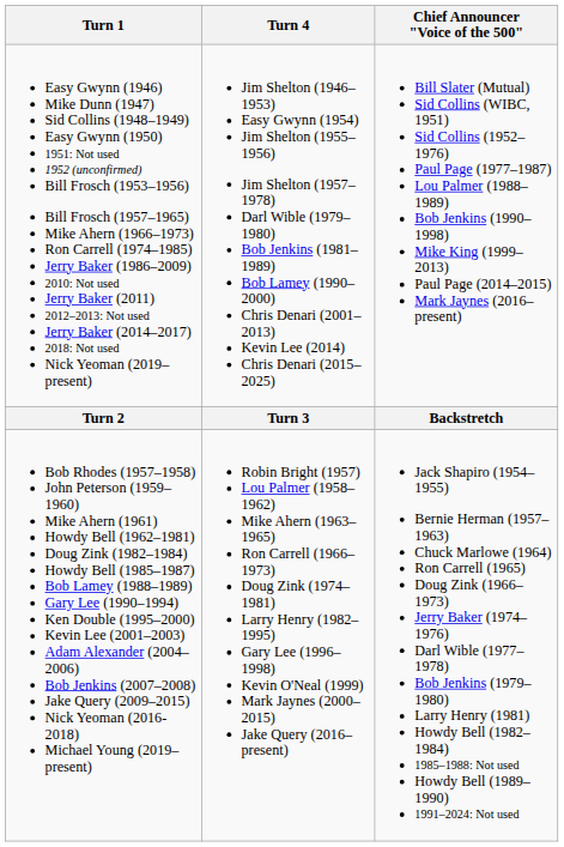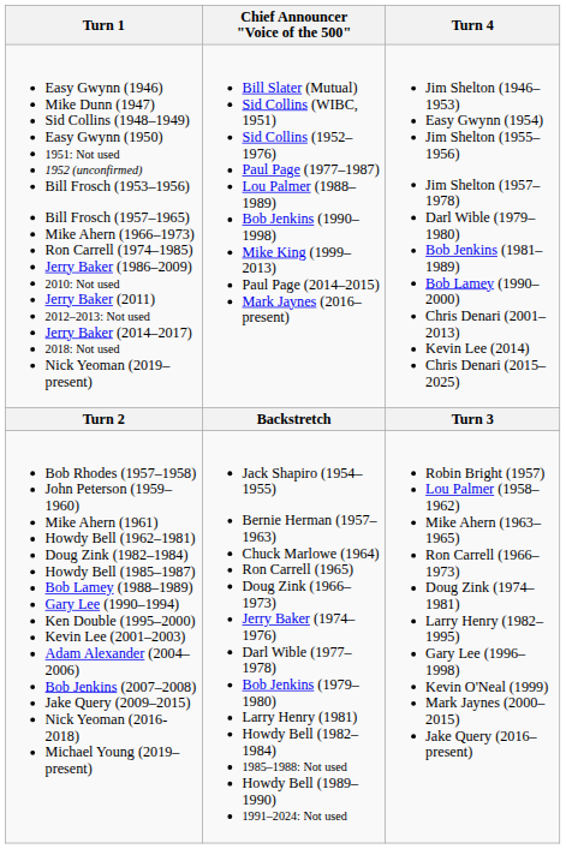columns swapped: Chief Announcer "Voice of the 500" <-> Turn 4
